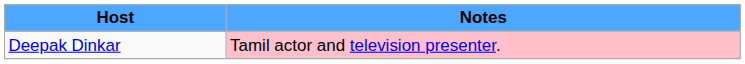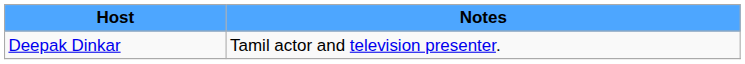Deepak Dinkar | Notes: pink background -> no background
